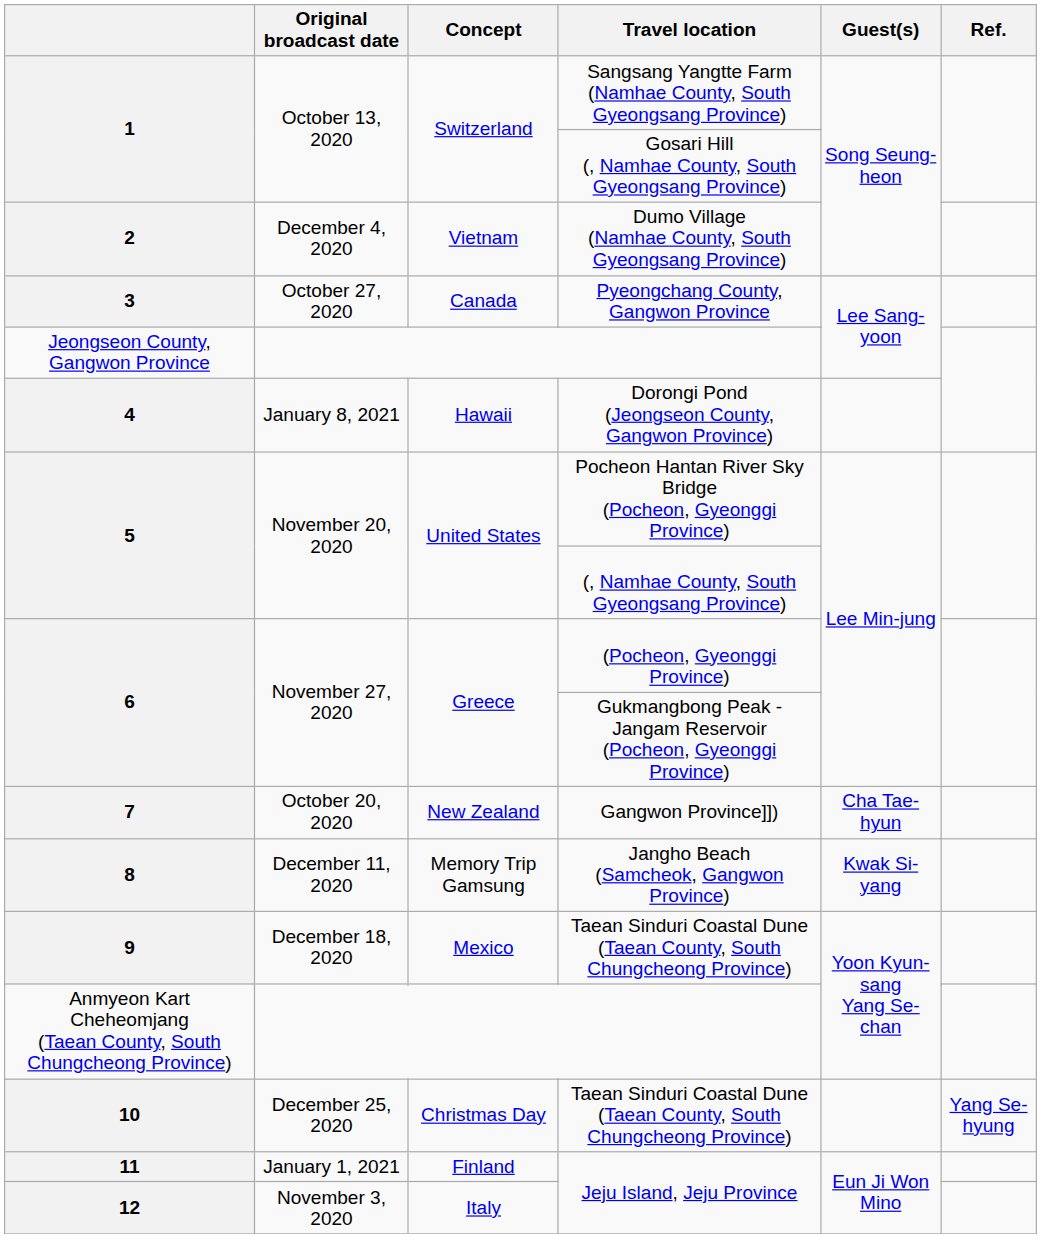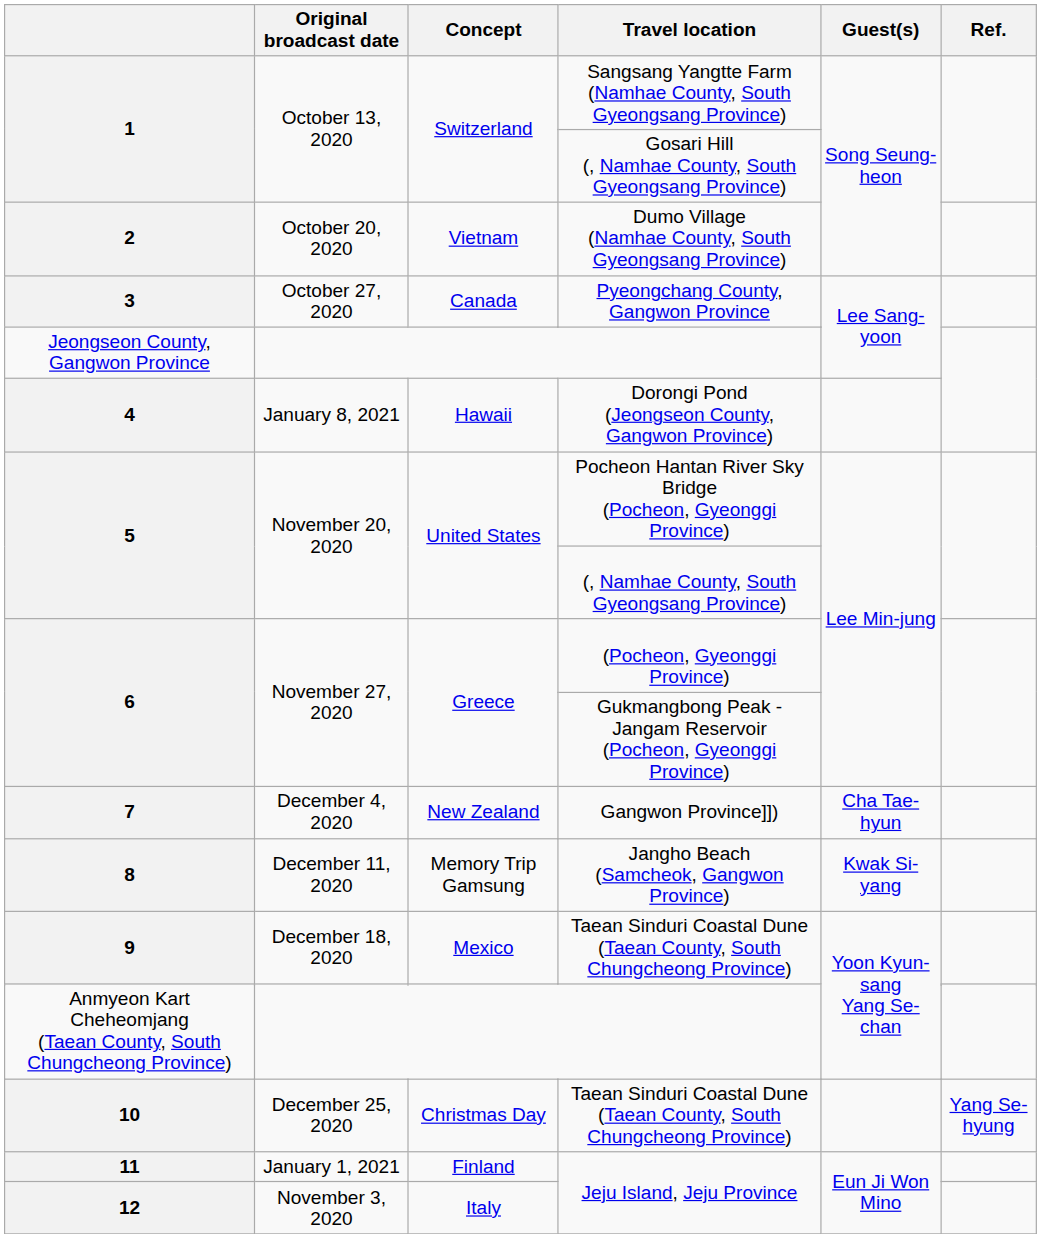2 | Original broadcast date: December 4, 2020 -> October 20, 2020
7 | Original broadcast date: October 20, 2020 -> December 4, 2020
